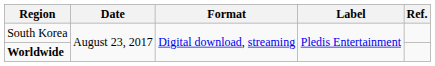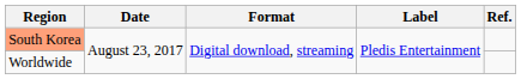South Korea | Region: no background -> lightsalmon background
Worldwide | Region: bold -> normal
